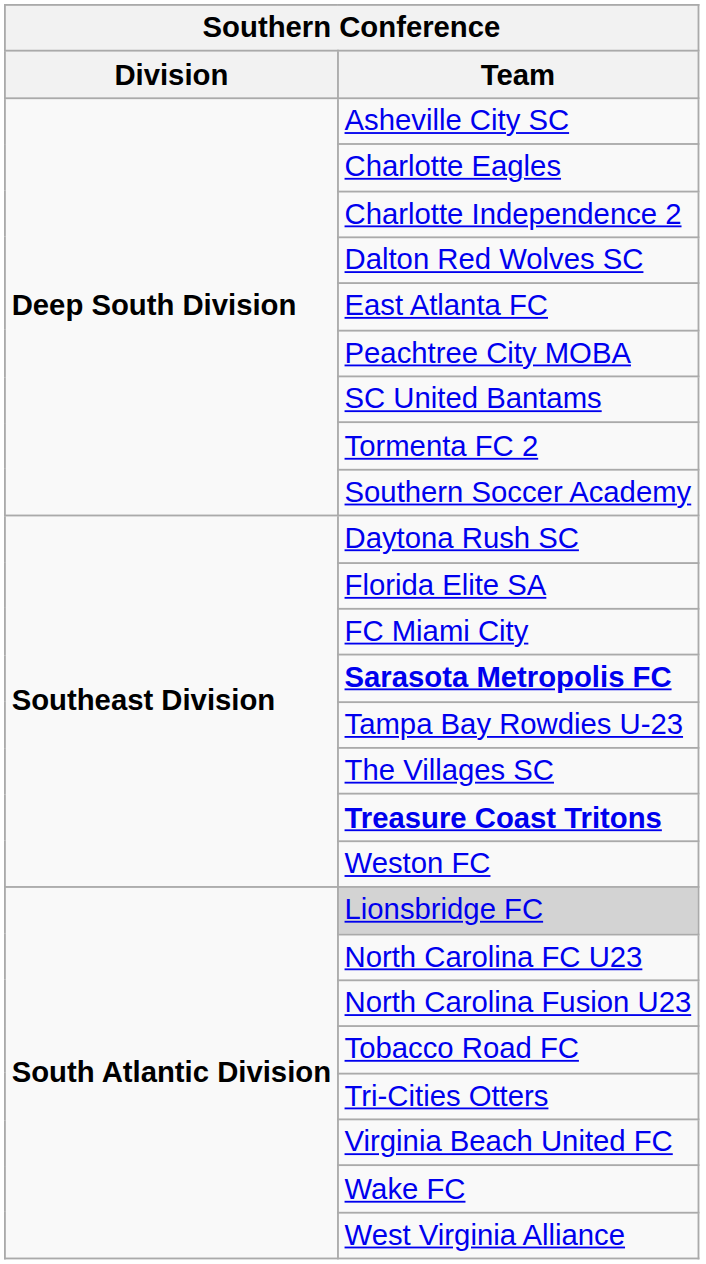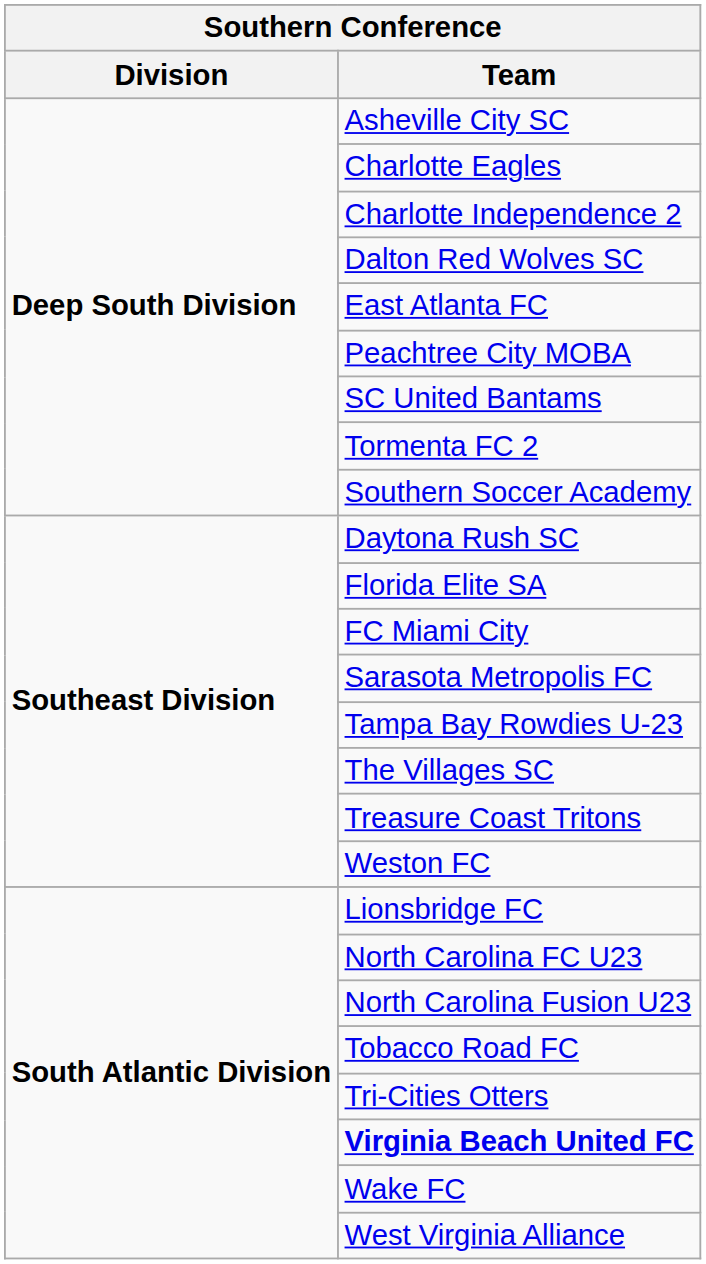Sarasota Metropolis FC | Team: bold -> normal
Treasure Coast Tritons | Team: bold -> normal
Lionsbridge FC | Team: lightgrey background -> no background
Virginia Beach United FC | Team: normal -> bold
